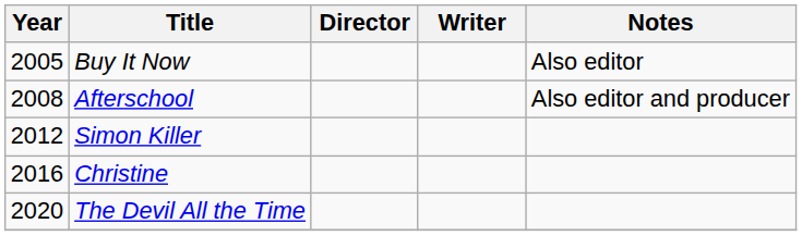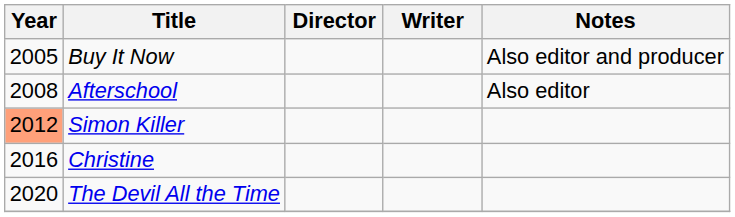Buy It Now | Notes: Also editor -> Also editor and producer
Afterschool | Notes: Also editor and producer -> Also editor
Simon Killer | Year: no background -> lightsalmon background
